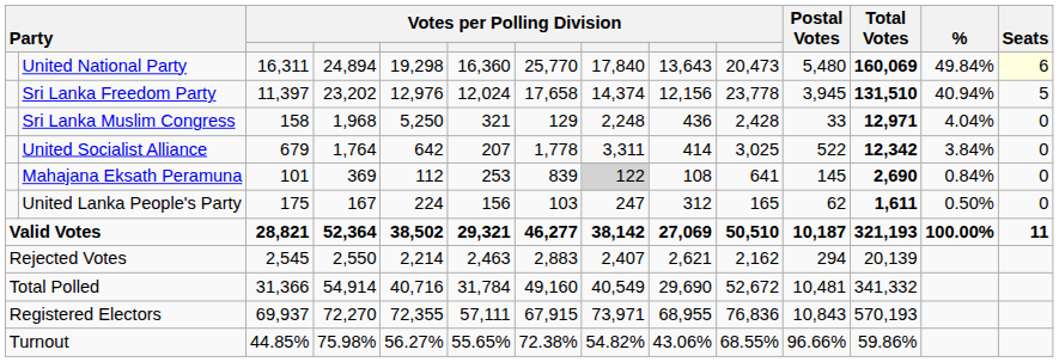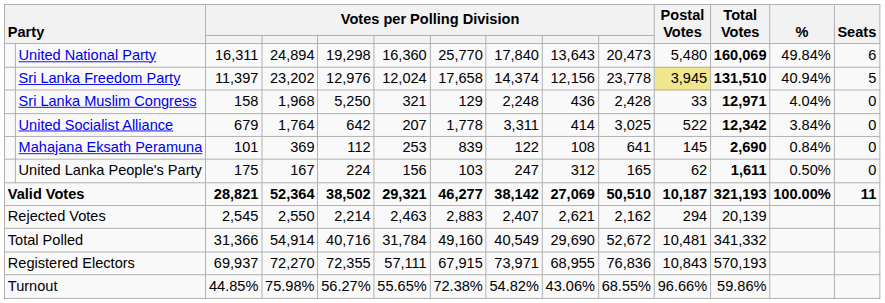United National Party | Seats: lightyellow background -> no background
Sri Lanka Freedom Party | Postal Votes: no background -> khaki background
Mahajana Eksath Peramuna | column 8: lightgrey background -> no background
